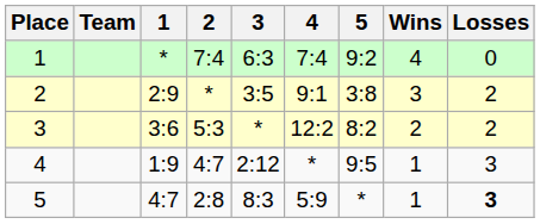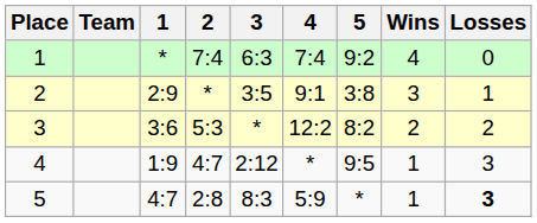row 3 | Losses: 2 -> 1
